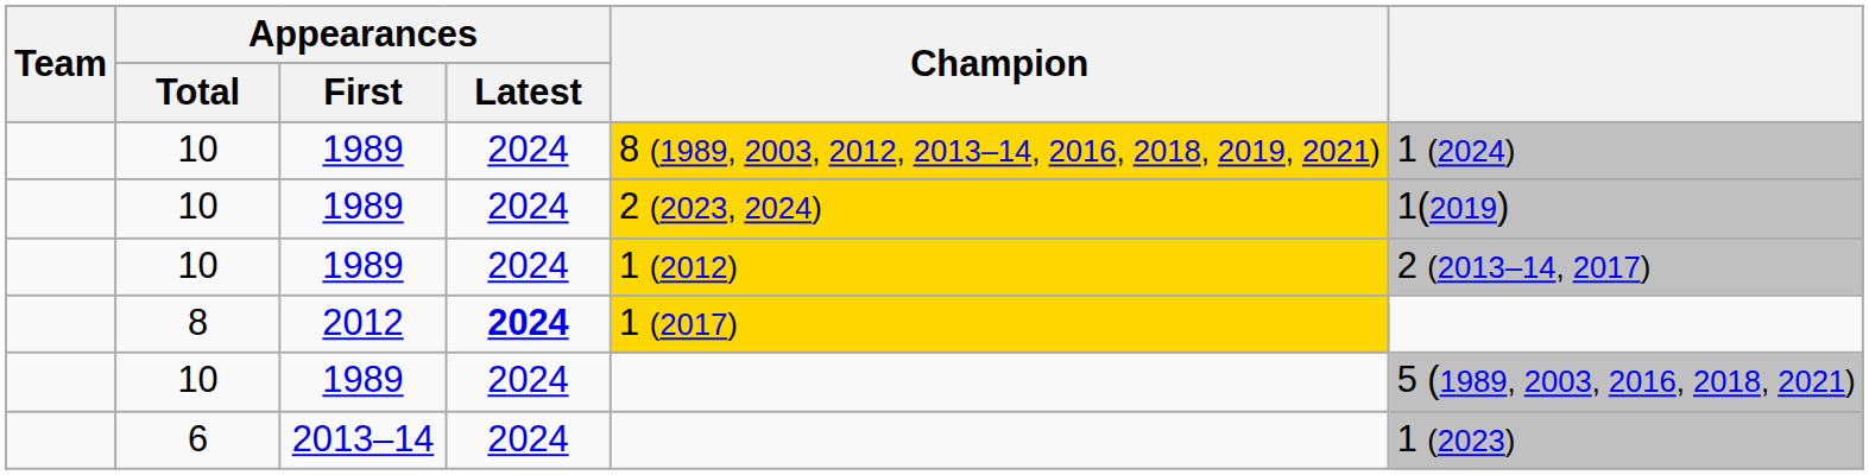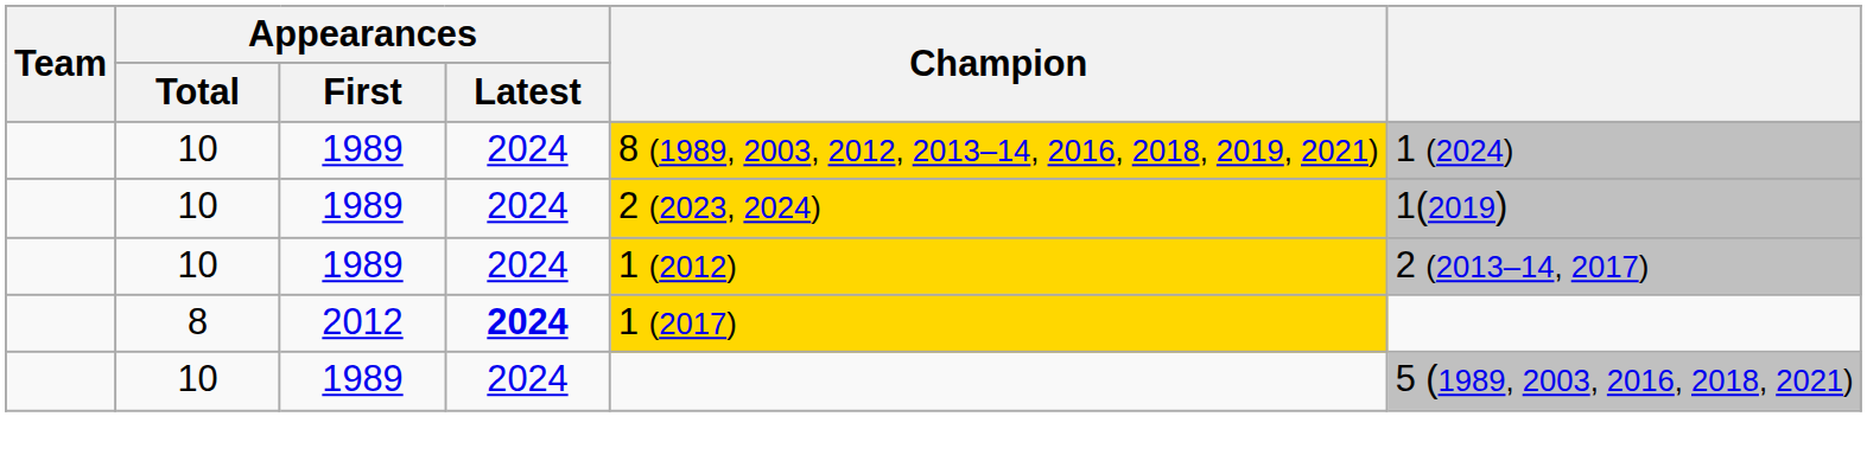- row: 6 | 2013–14 | 2024 | 1 (2023)
